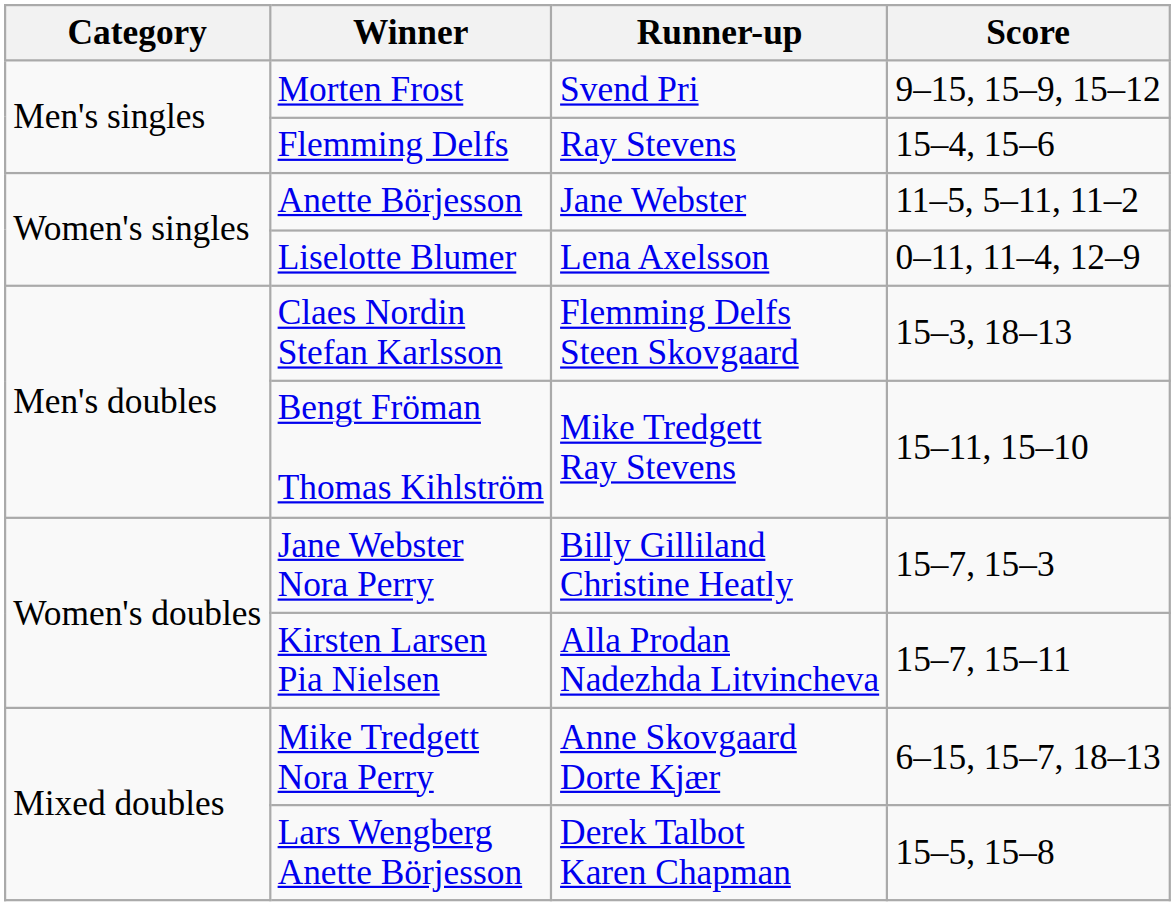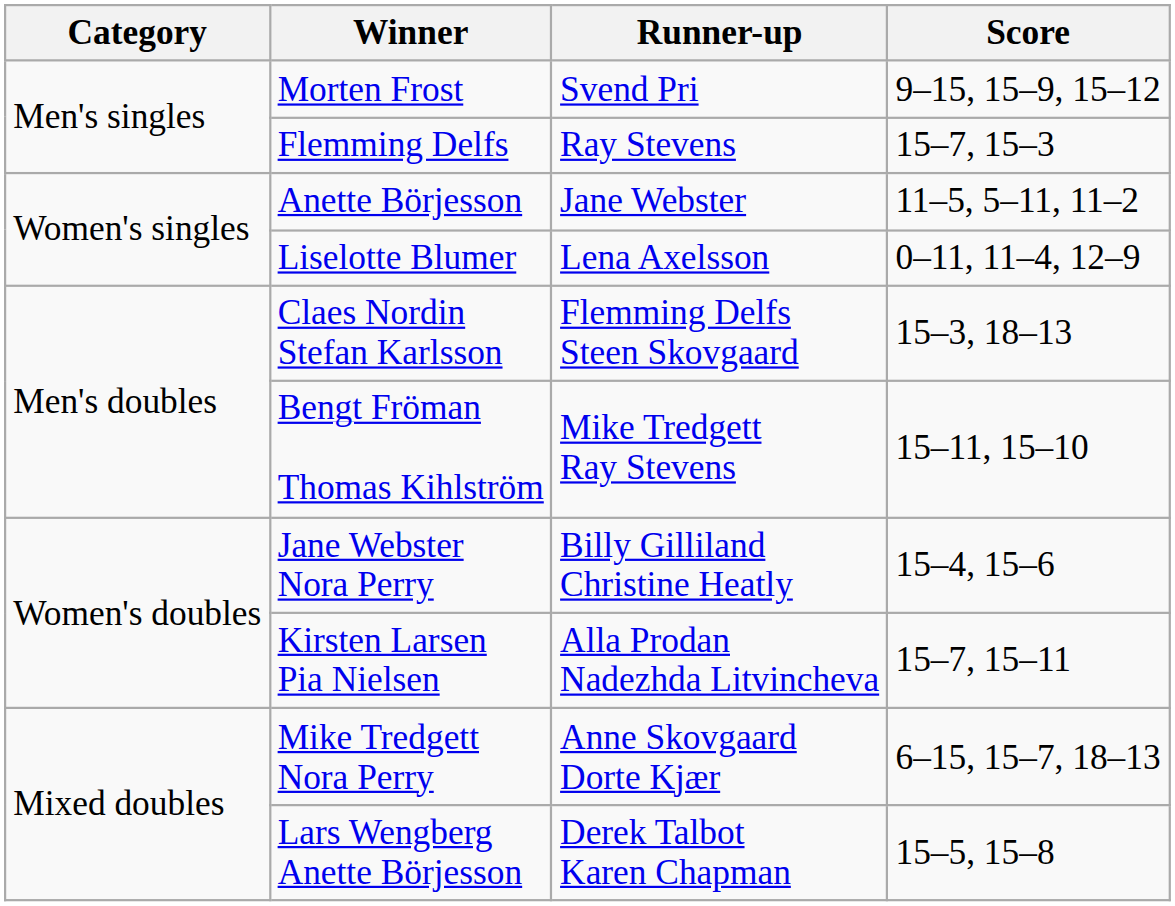Flemming Delfs | Score: 15–4, 15–6 -> 15–7, 15–3
Jane Webster Nora Perry | Score: 15–7, 15–3 -> 15–4, 15–6
